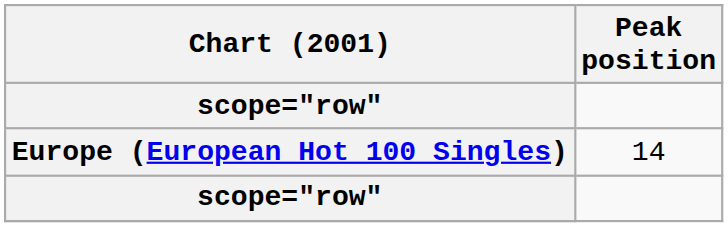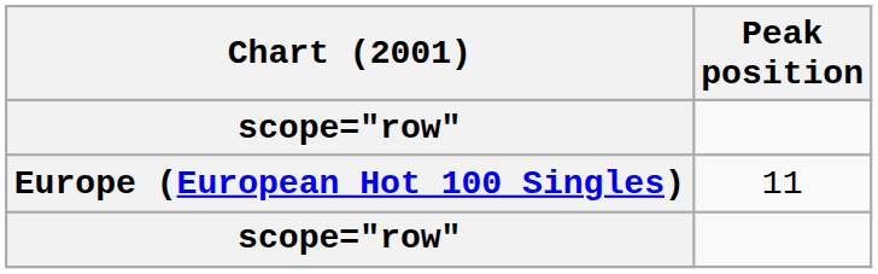Europe (European Hot 100 Singles) | Peak position: 14 -> 11
